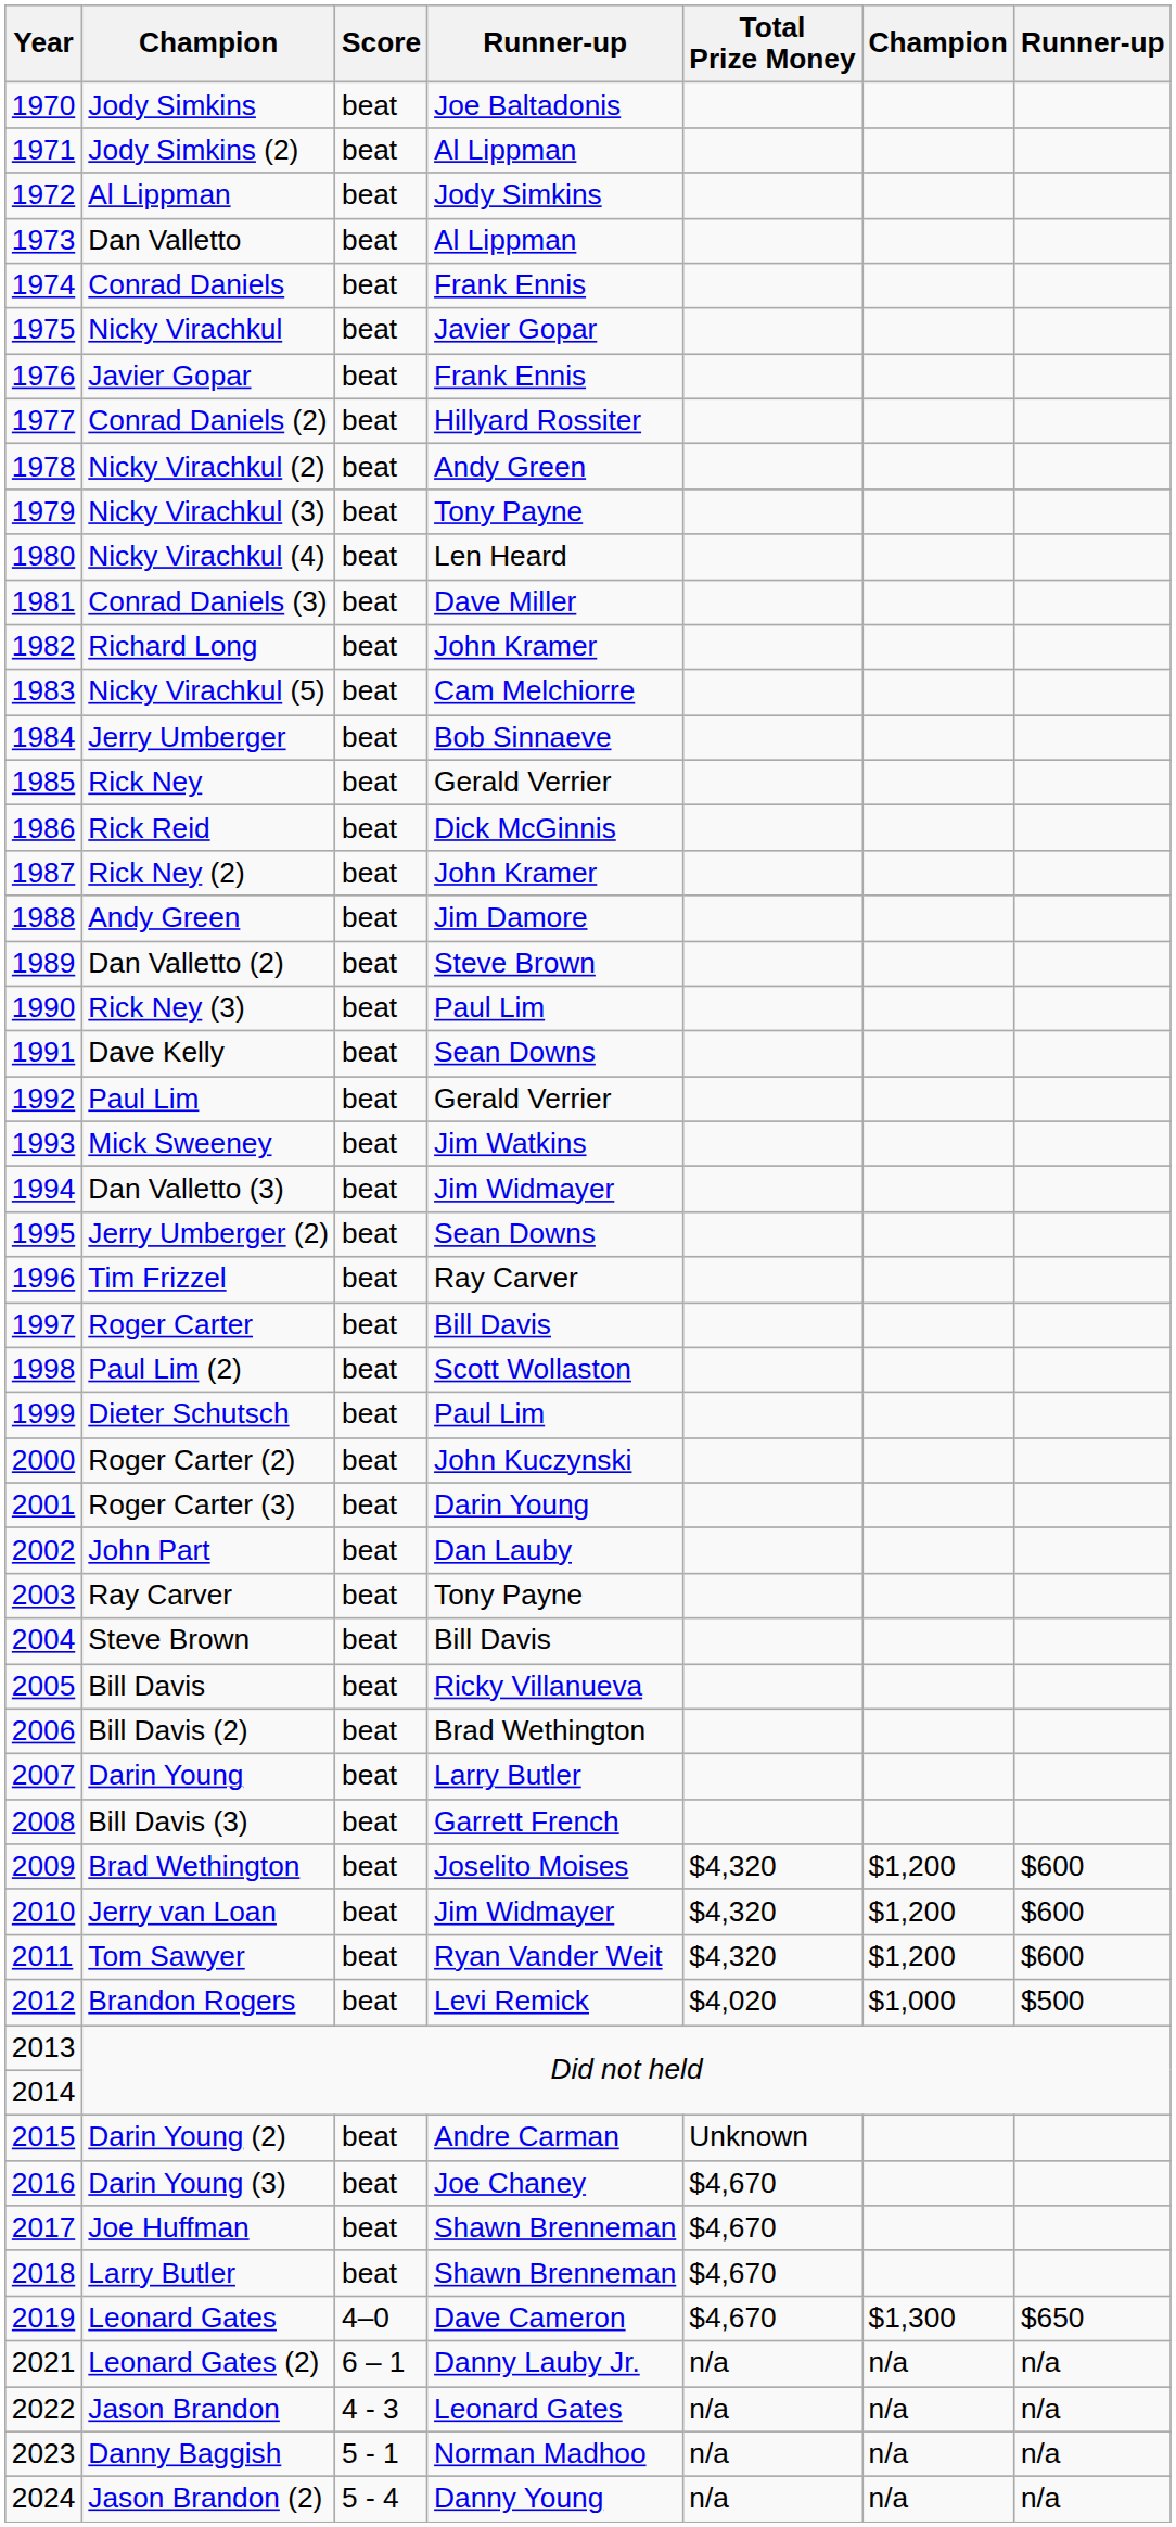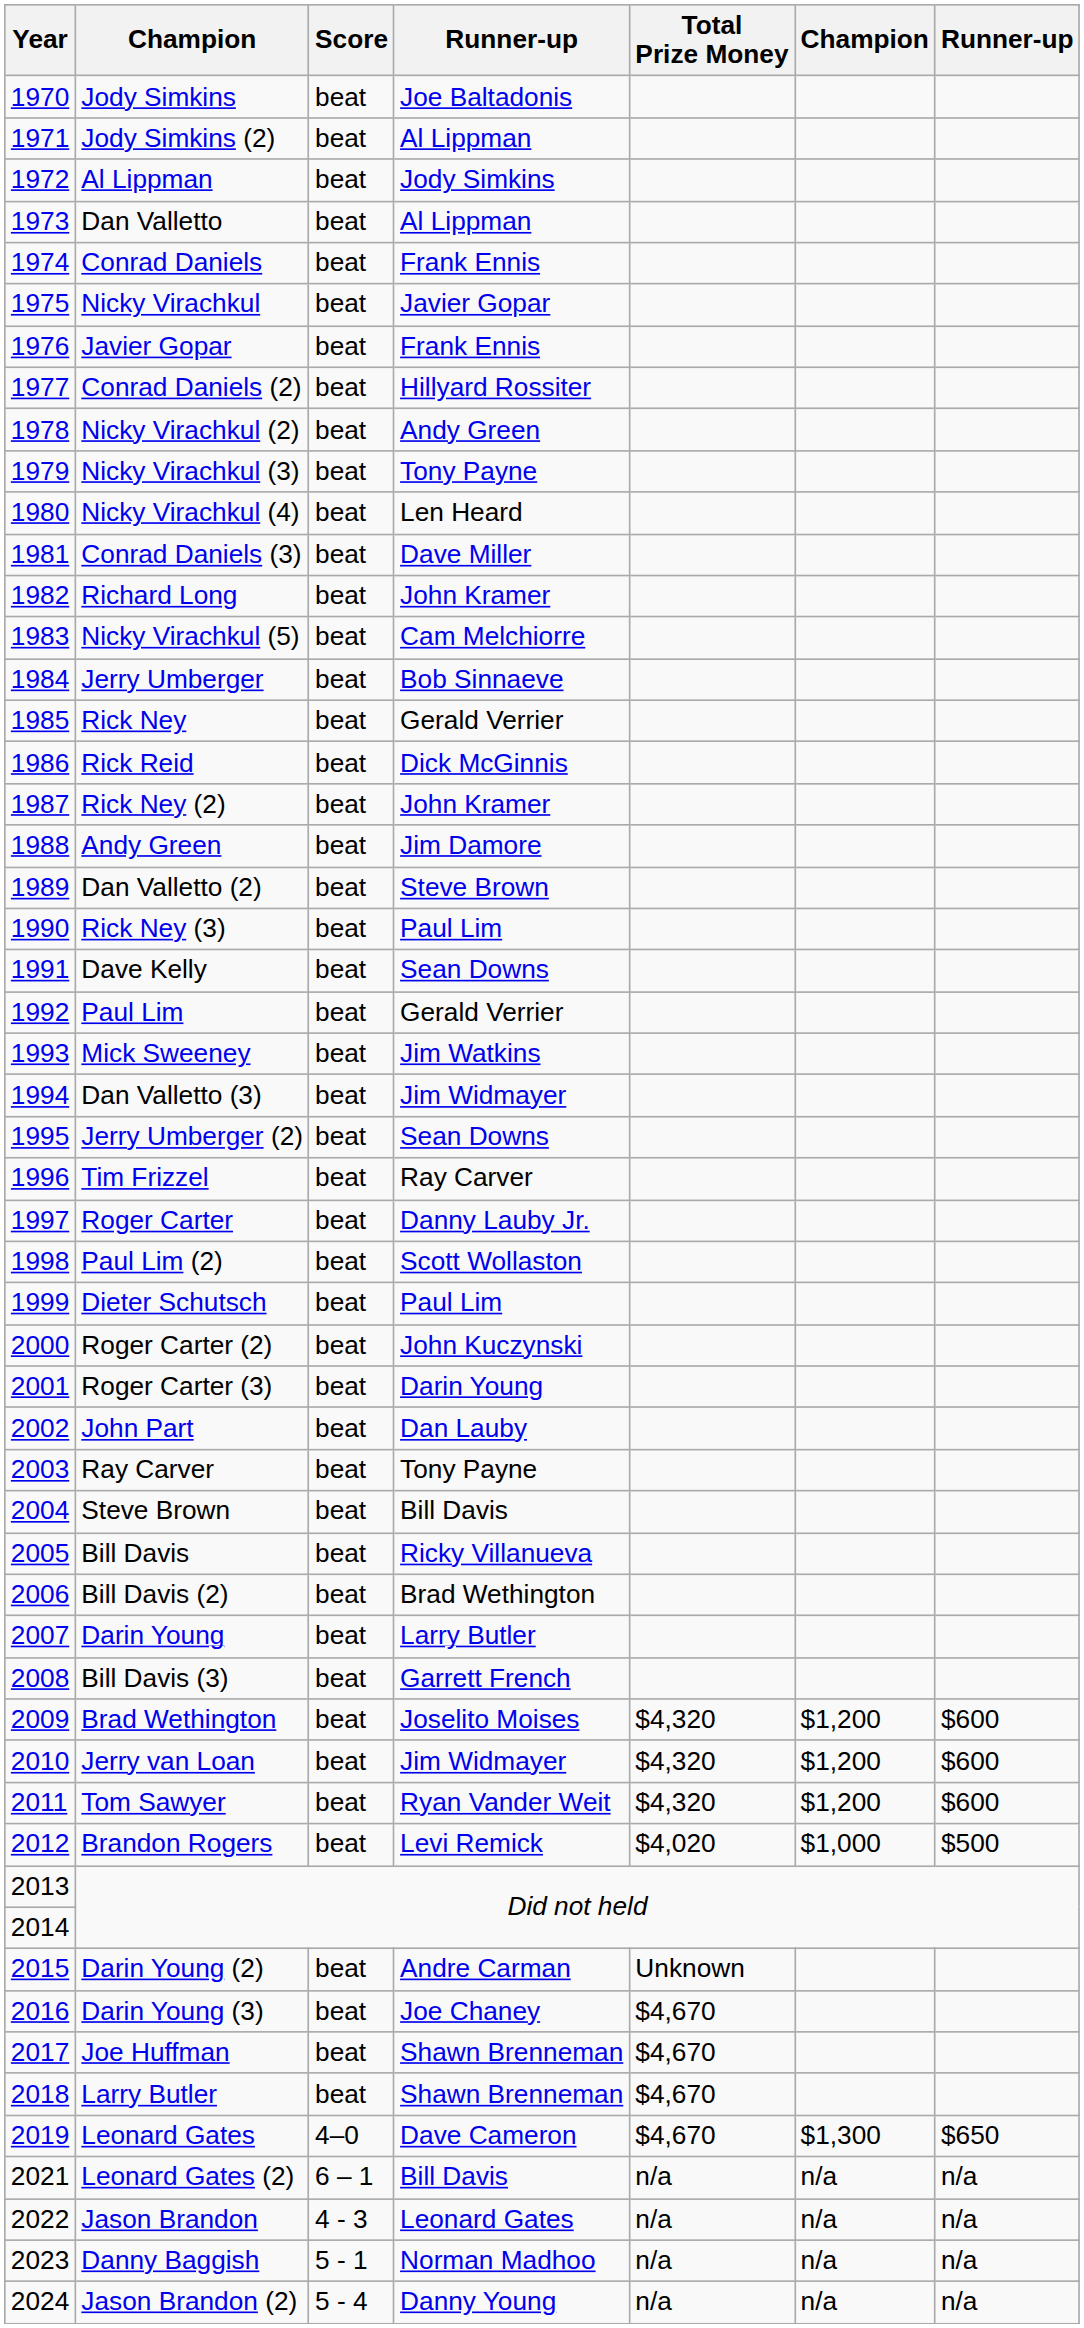Roger Carter | column 4: Bill Davis -> Danny Lauby Jr.
Leonard Gates (2) | column 4: Danny Lauby Jr. -> Bill Davis
